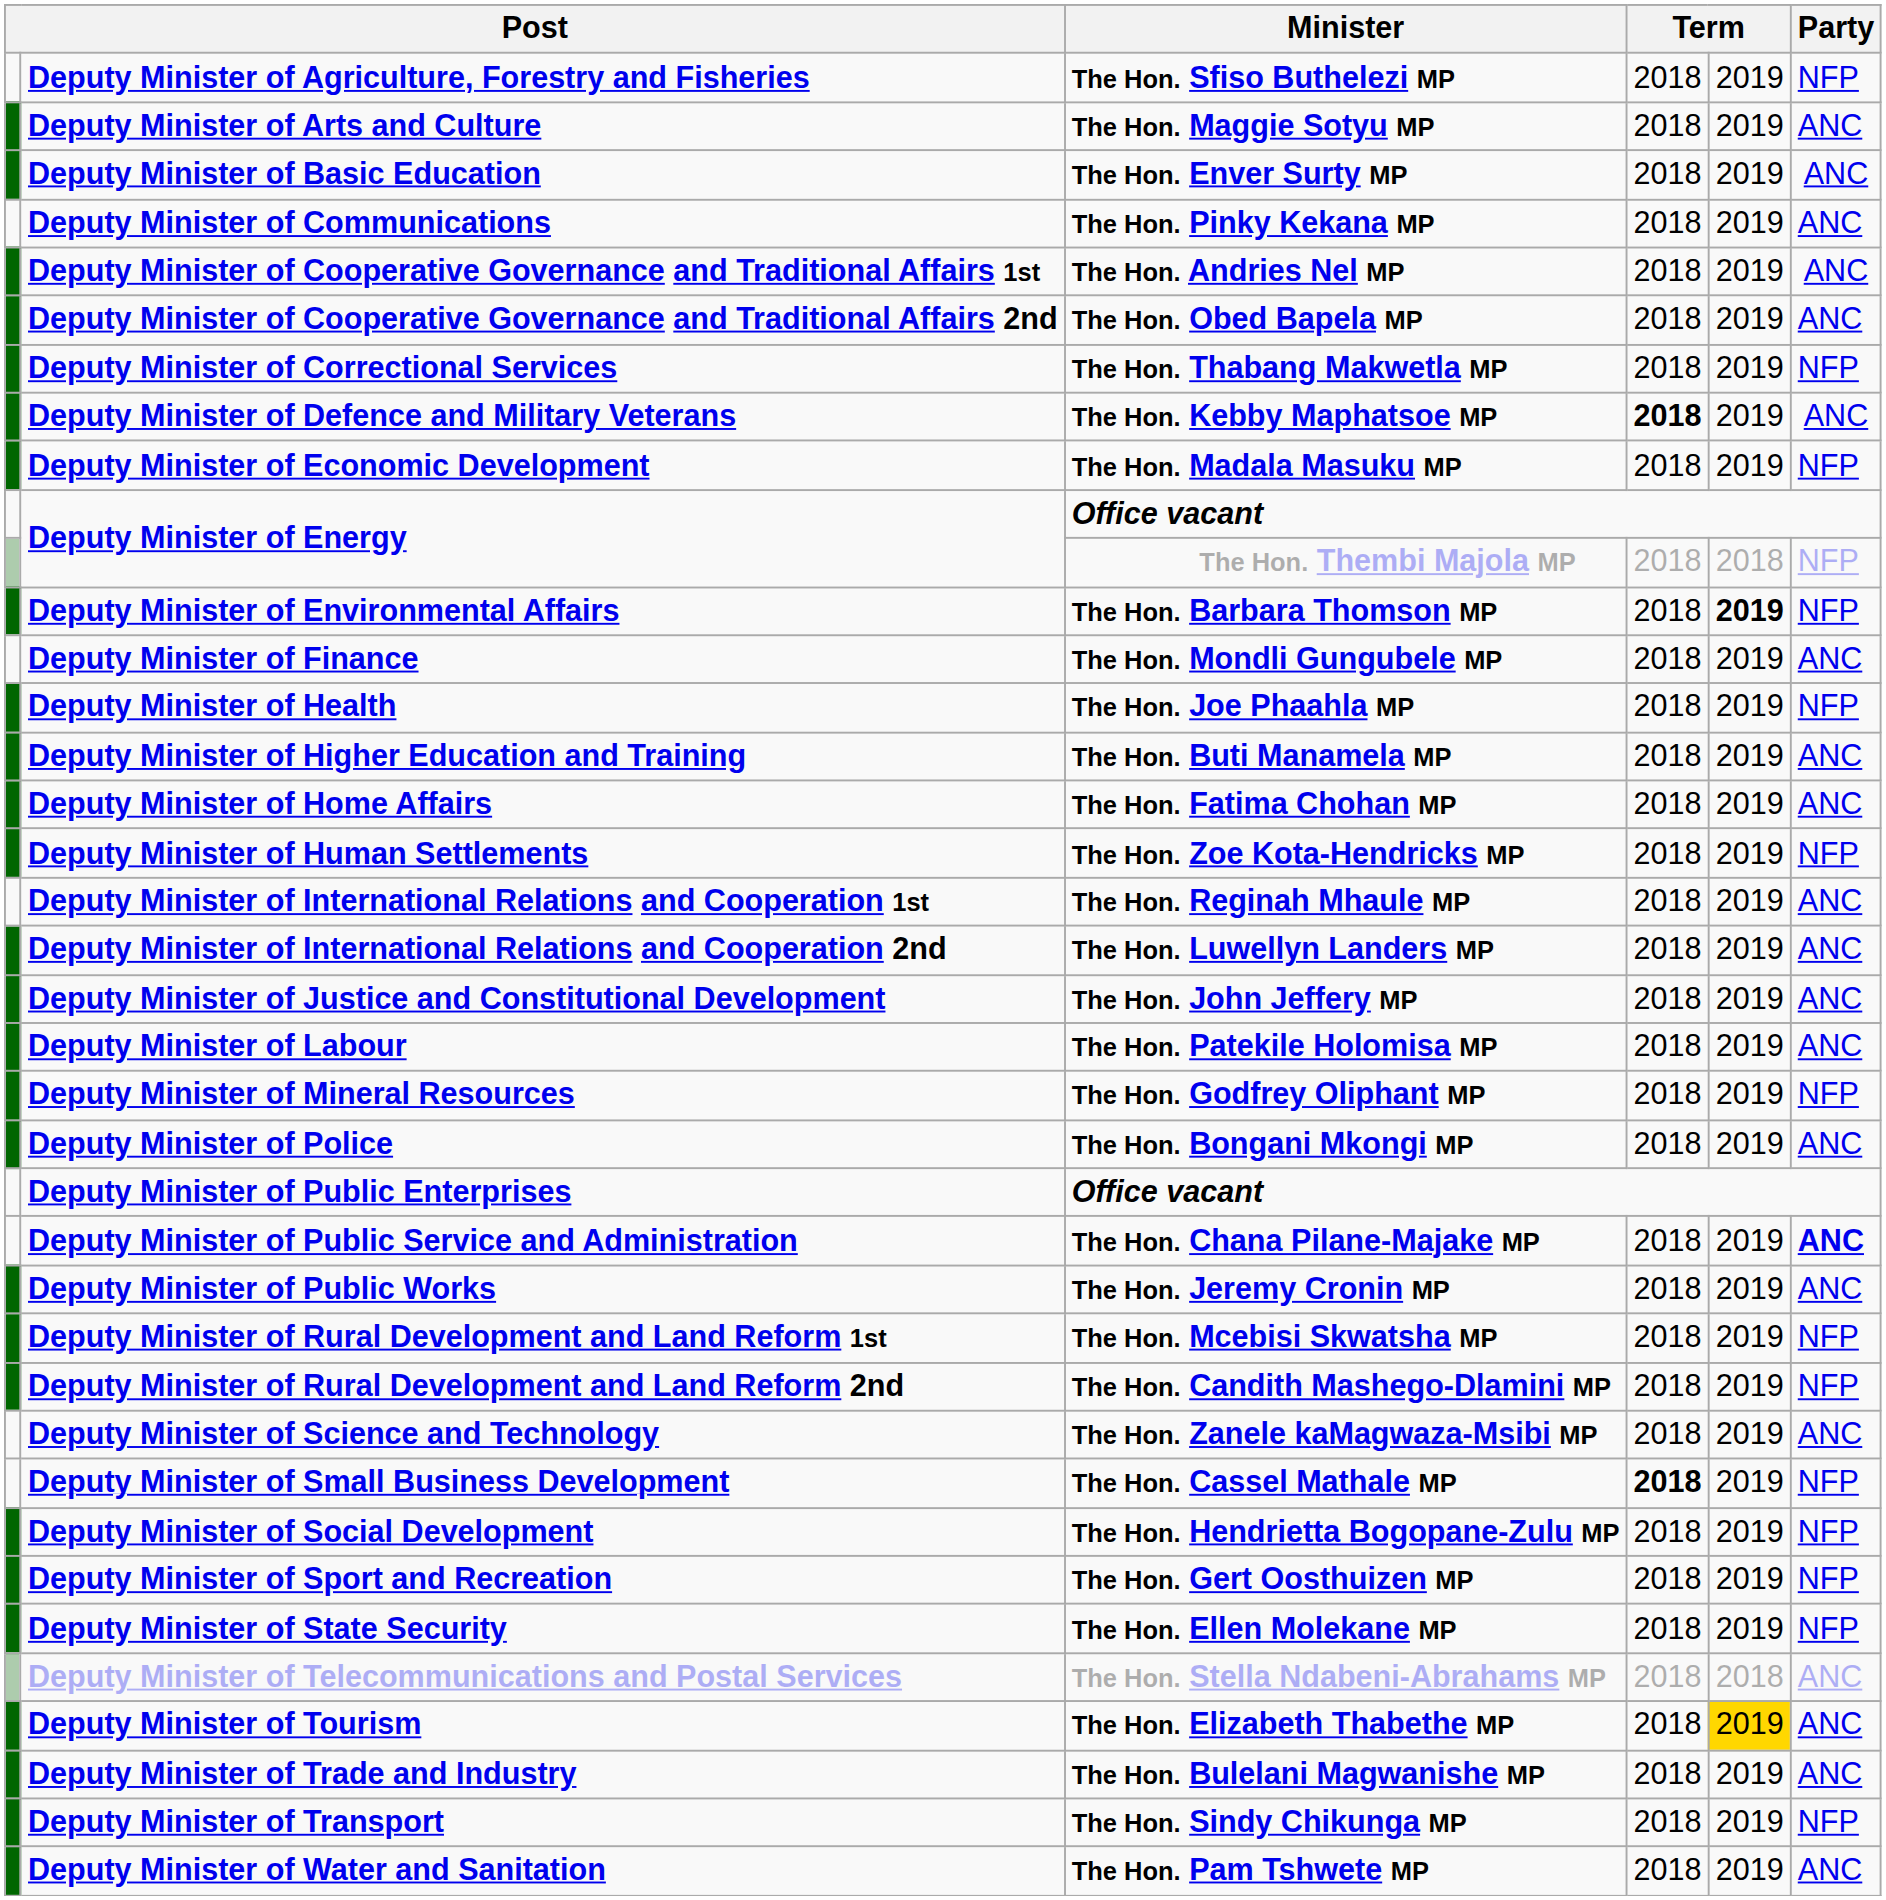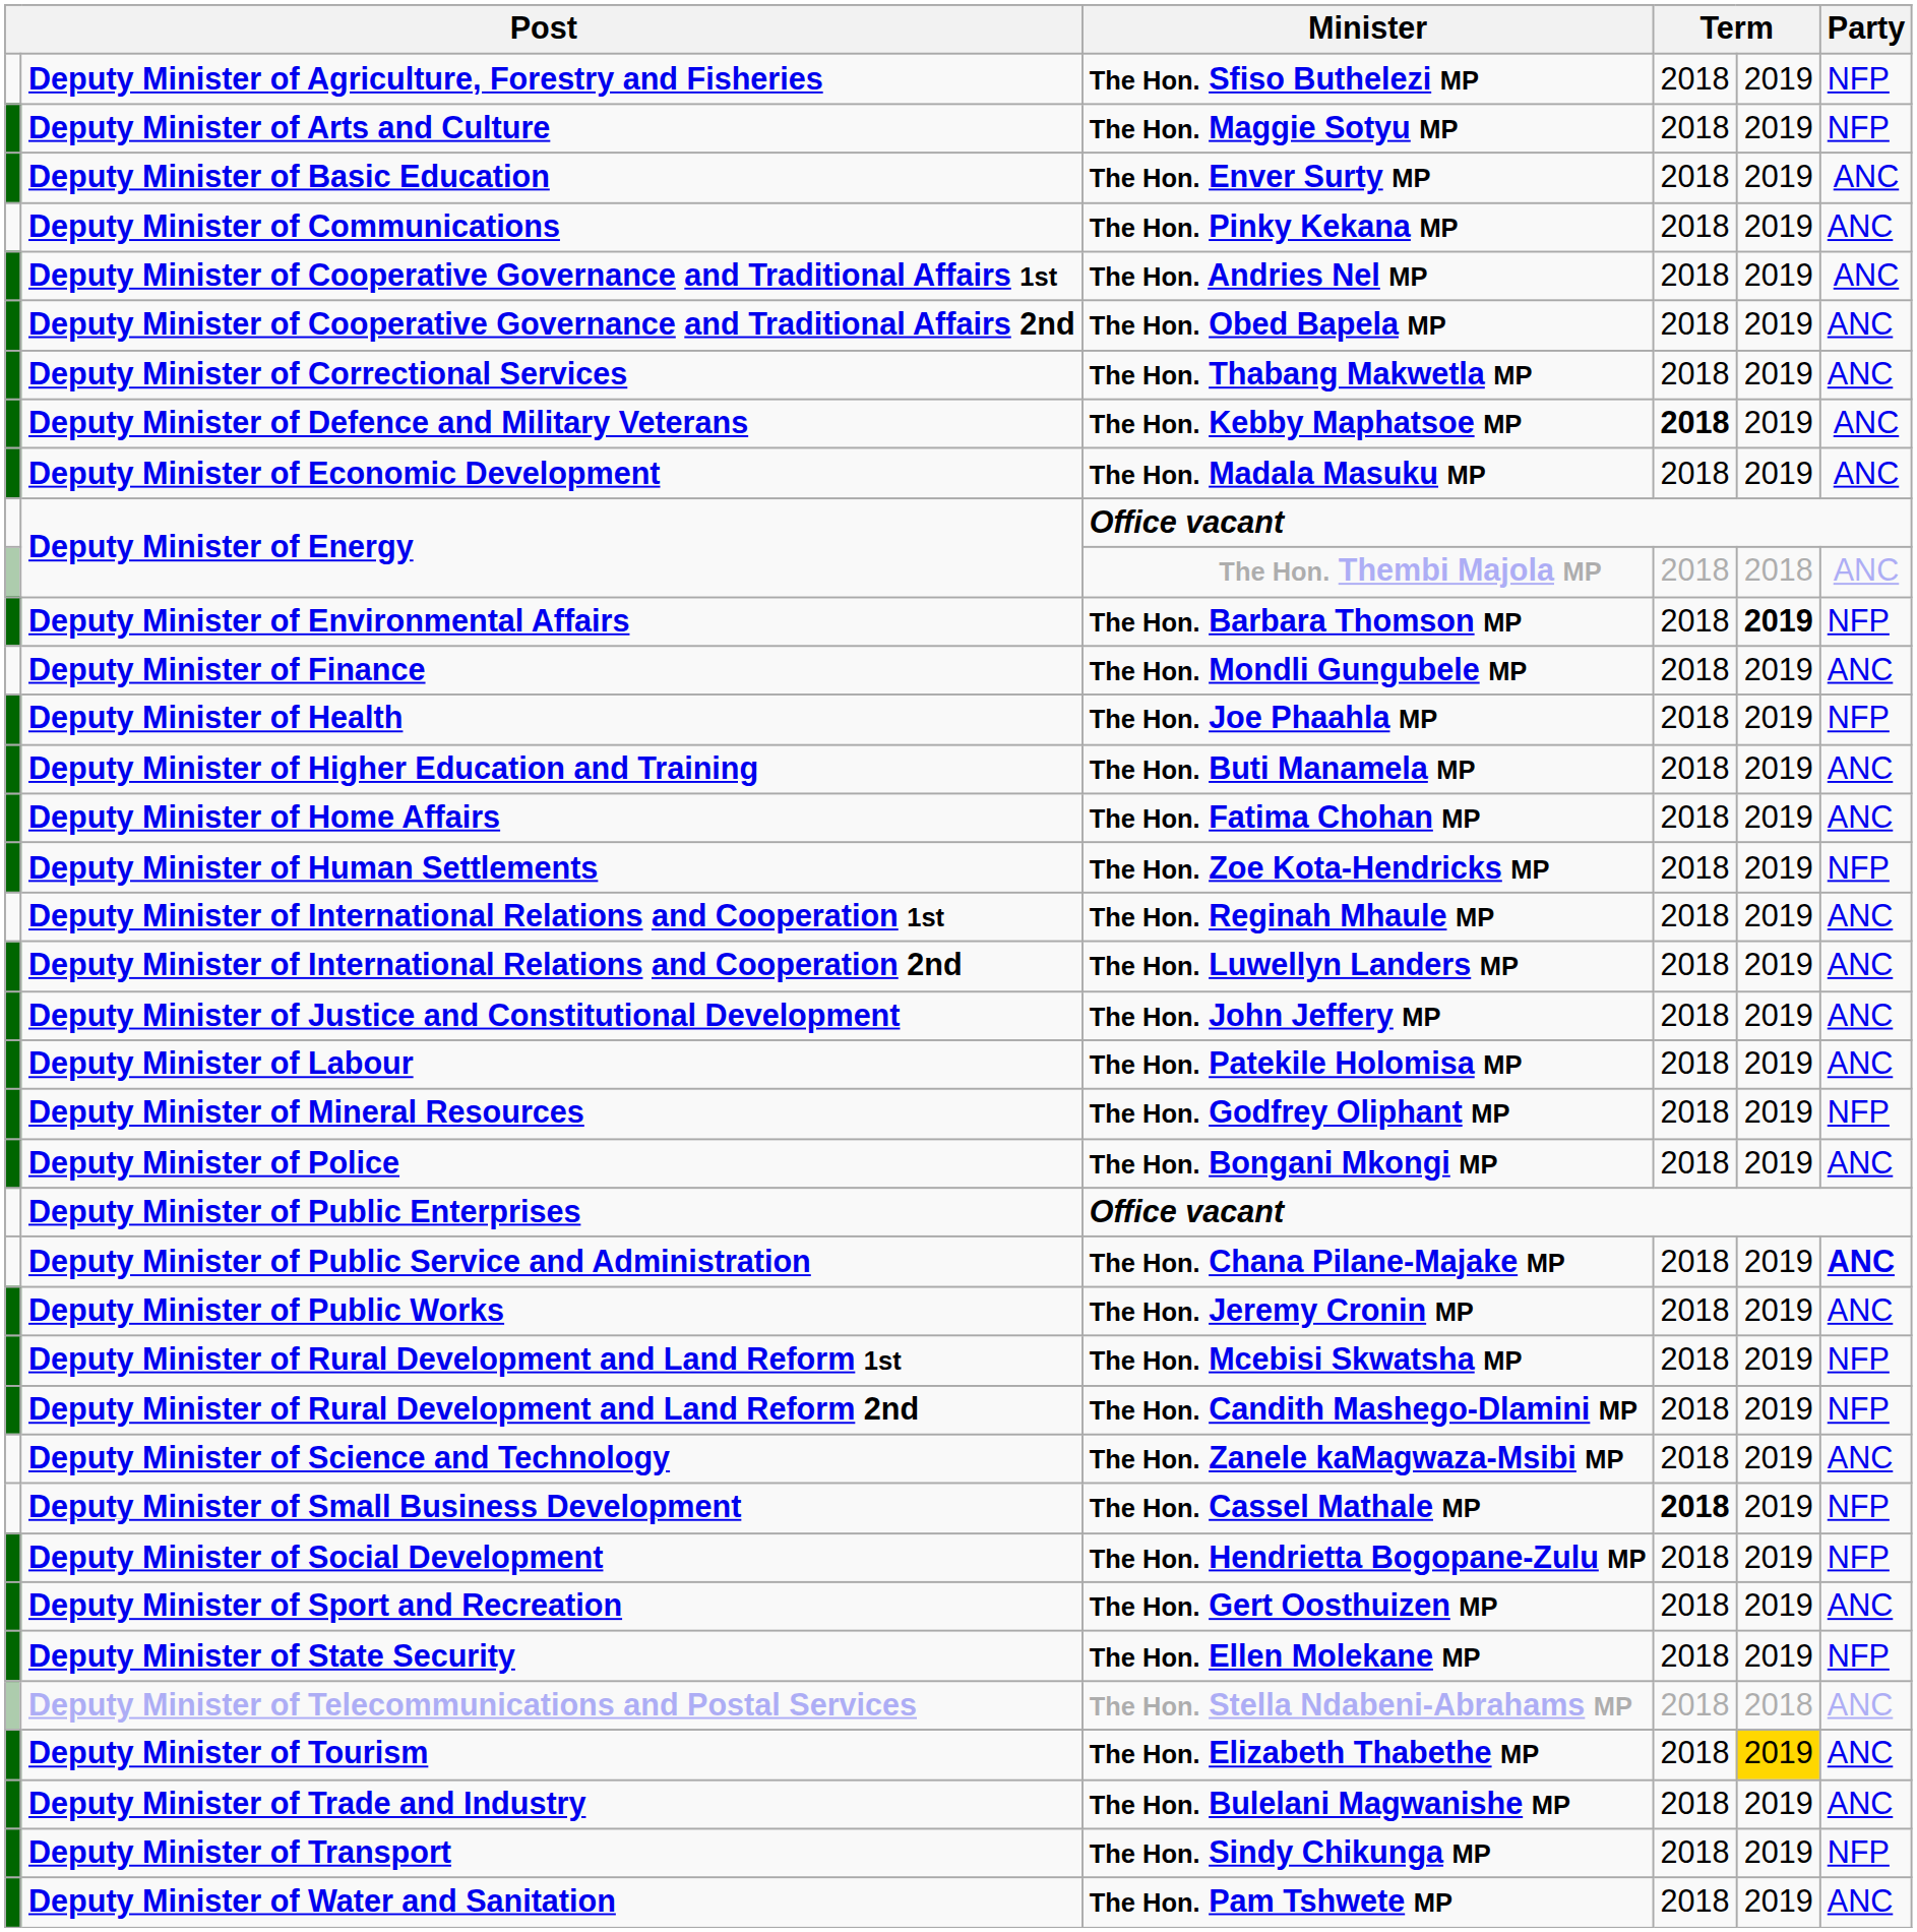Deputy Minister of Arts and Culture | Party: ANC -> NFP
Deputy Minister of Correctional Services | Party: NFP -> ANC
Deputy Minister of Economic Development | Party: NFP -> ANC
Deputy Minister of Energy / The Hon. Thembi Majola MP | Party: NFP -> ANC
Deputy Minister of Sport and Recreation | Party: NFP -> ANC
